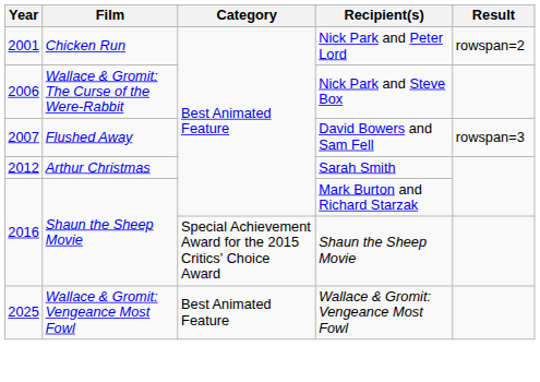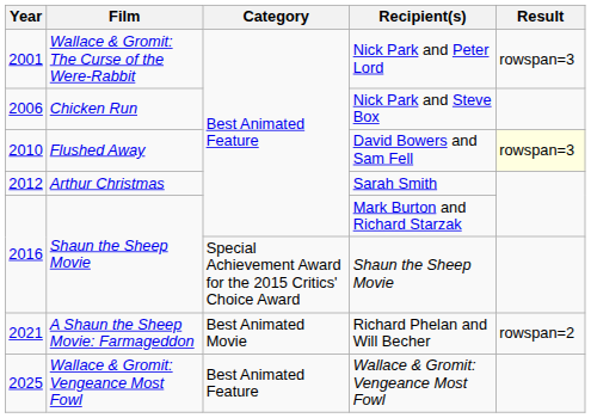Nick Park and Peter Lord | Film: Chicken Run -> Wallace & Gromit: The Curse of the Were-Rabbit
Nick Park and Peter Lord | Result: rowspan=2 -> rowspan=3
Nick Park and Steve Box | Film: Wallace & Gromit: The Curse of the Were-Rabbit -> Chicken Run
David Bowers and Sam Fell | Year: 2007 -> 2010
David Bowers and Sam Fell | Result: no background -> lightyellow background
+ row: 2021 | A Shaun the Sheep Movie: Farmageddon | Best Animated Movie | Richard Phelan and Will Becher | rowspan=2
